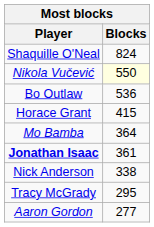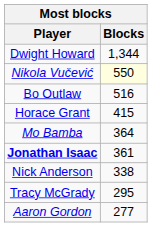+ row: Dwight Howard | 1,344
- row: Shaquille O'Neal | 824
Bo Outlaw | Blocks: 536 -> 516
